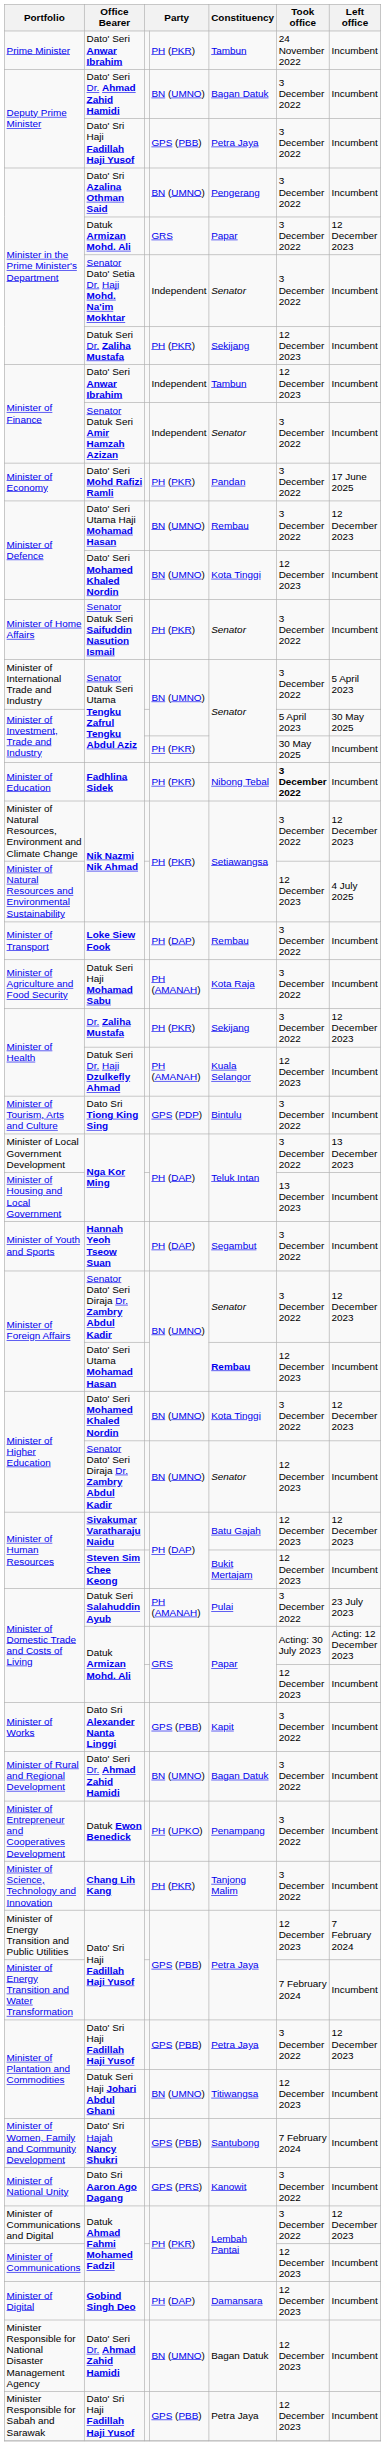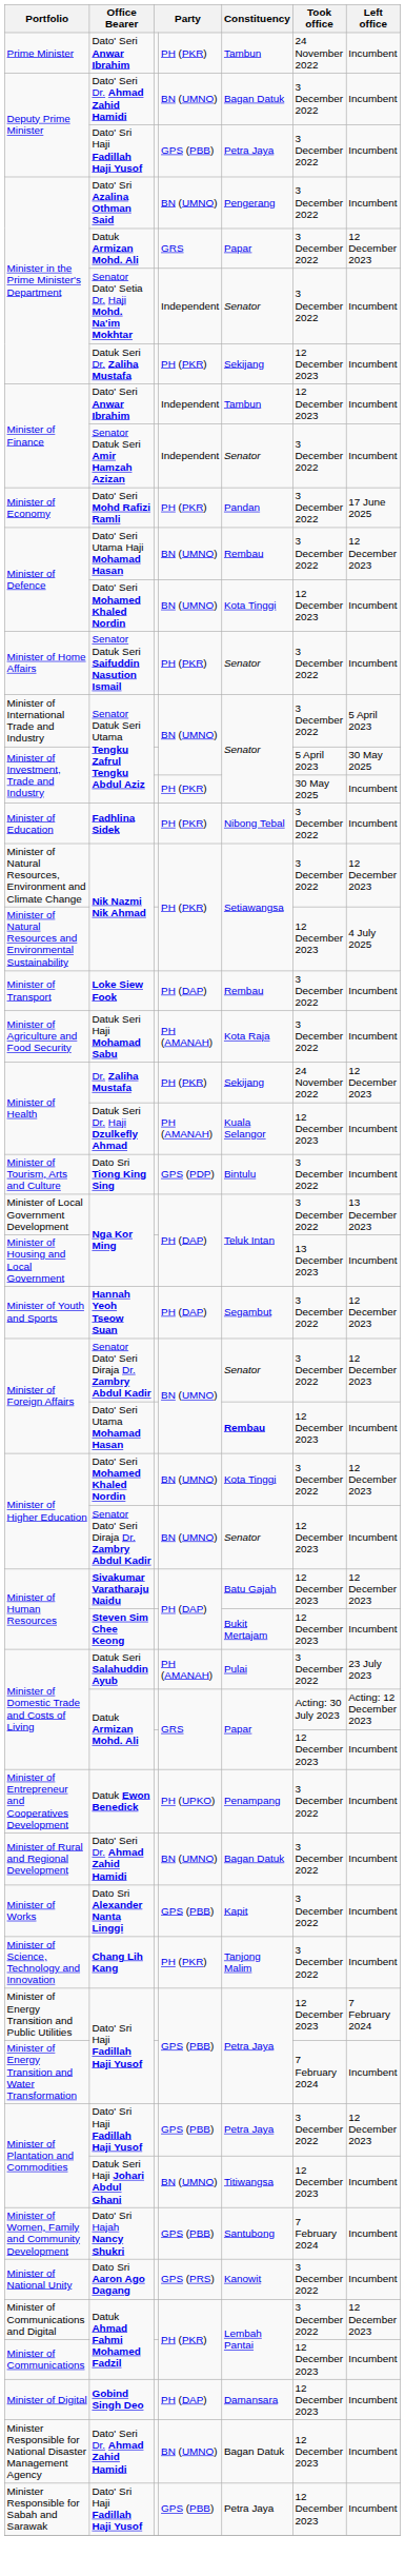Minister of Education | Took office: bold -> normal
Minister of Health / Dr. Zaliha Mustafa | Took office: 3 December 2022 -> 24 November 2022
Minister of Youth and Sports | Left office: Incumbent -> 12 December 2023
rows swapped: Minister of Entrepreneur and Cooperatives Development <-> Minister of Works
